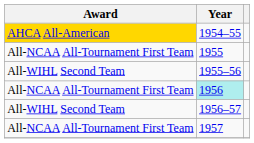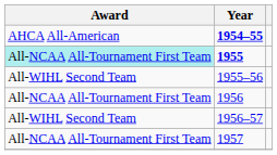row 2 | Award: gold background -> no background
row 2 | Year: normal -> bold
row 3 | Award: no background -> paleturquoise background
row 3 | Year: normal -> bold
row 5 | Year: paleturquoise background -> no background
